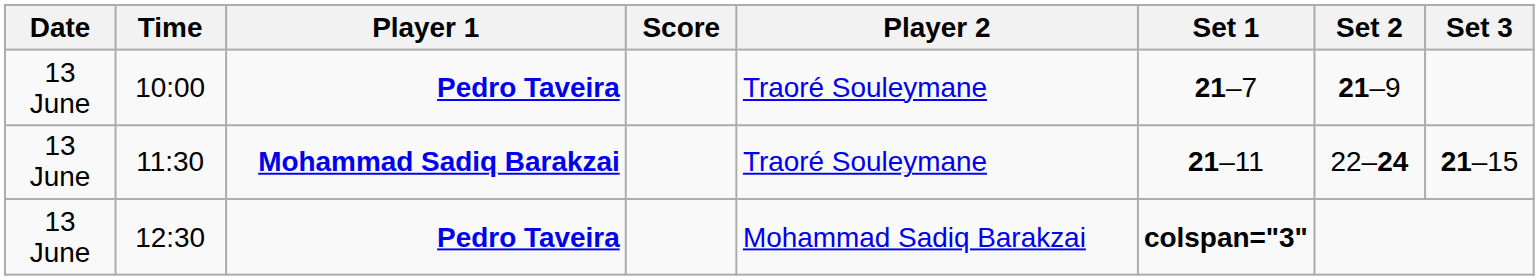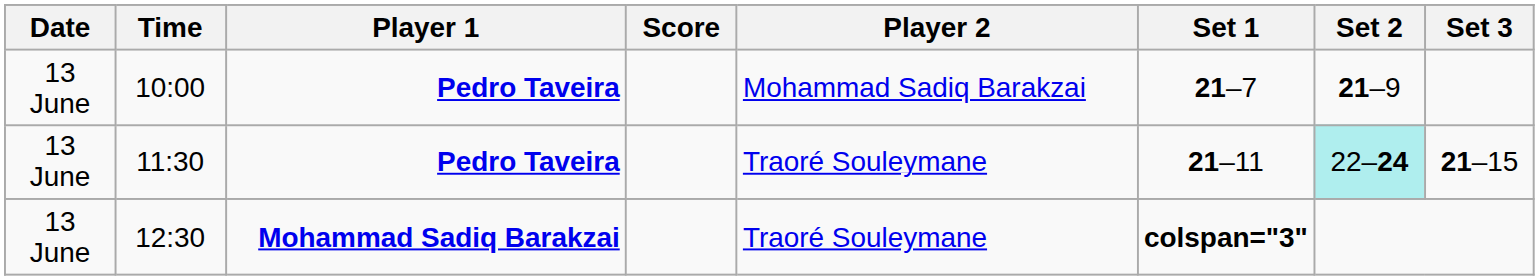10:00 | Player 2: Traoré Souleymane -> Mohammad Sadiq Barakzai
11:30 | Player 1: Mohammad Sadiq Barakzai -> Pedro Taveira
11:30 | Set 2: no background -> paleturquoise background
12:30 | Player 1: Pedro Taveira -> Mohammad Sadiq Barakzai
12:30 | Player 2: Mohammad Sadiq Barakzai -> Traoré Souleymane
